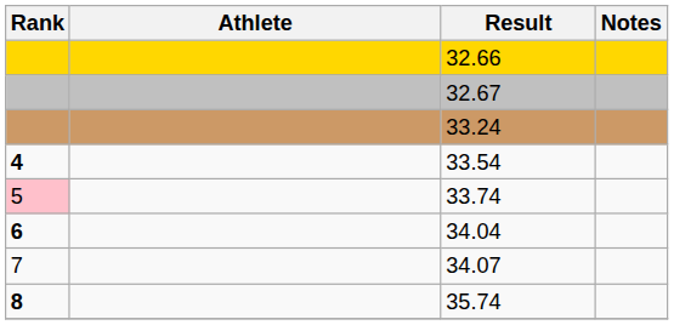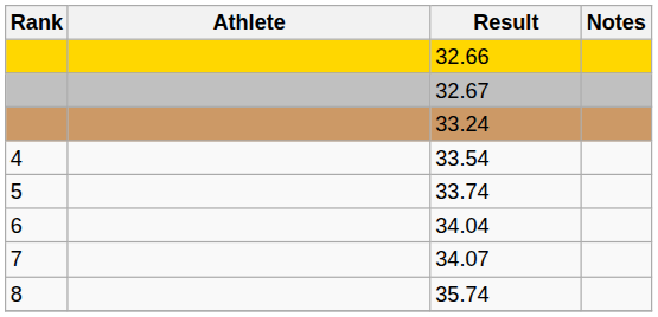33.54 | Rank: bold -> normal
33.74 | Rank: pink background -> no background
34.04 | Rank: bold -> normal
35.74 | Rank: bold -> normal
